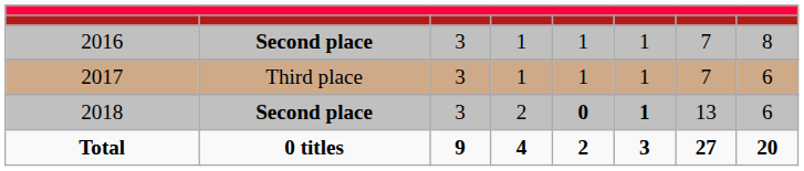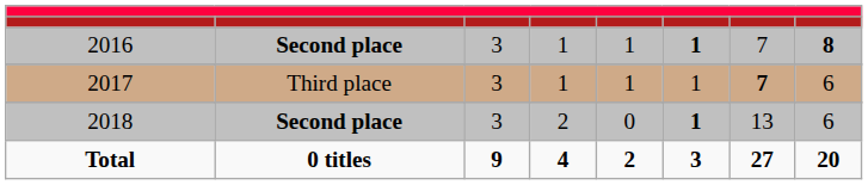2016 | column 6: normal -> bold
2016 | column 8: normal -> bold
2017 | column 7: normal -> bold
2018 | column 5: bold -> normal
